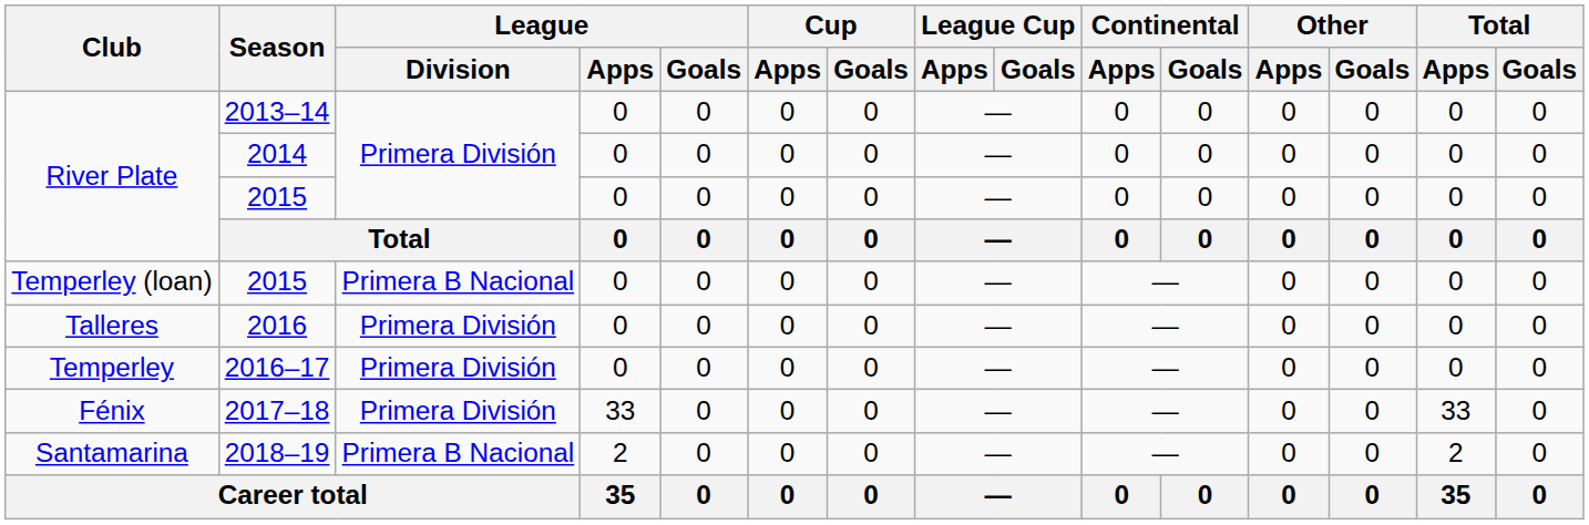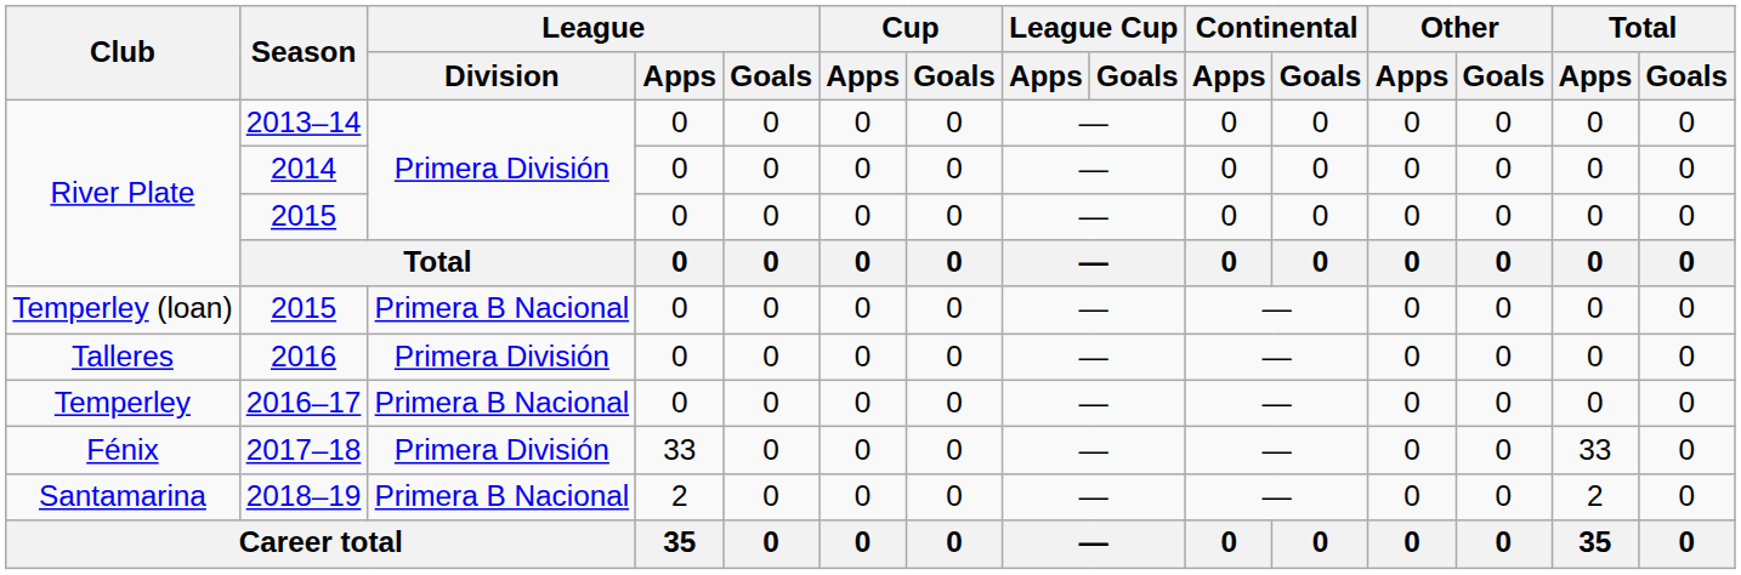2016–17 | League / Division: Primera División -> Primera B Nacional
